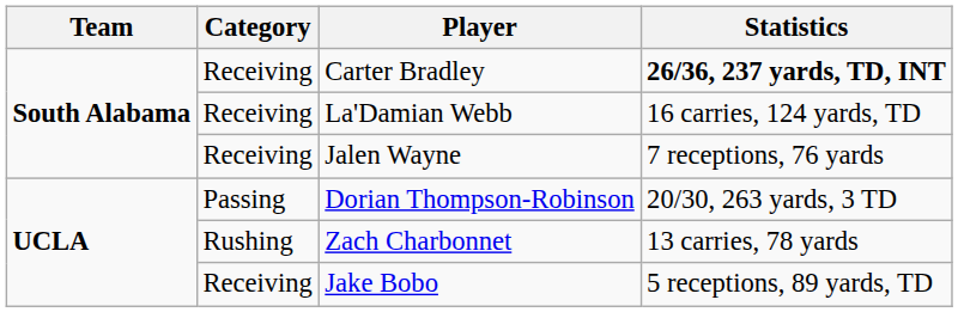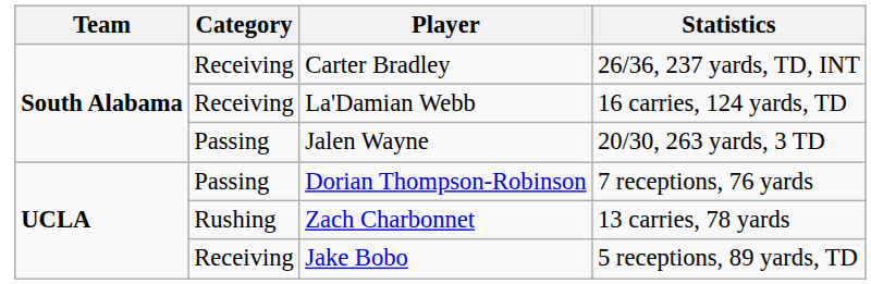Carter Bradley | Statistics: bold -> normal
Jalen Wayne | Category: Receiving -> Passing
Jalen Wayne | Statistics: 7 receptions, 76 yards -> 20/30, 263 yards, 3 TD
Dorian Thompson-Robinson | Statistics: 20/30, 263 yards, 3 TD -> 7 receptions, 76 yards
